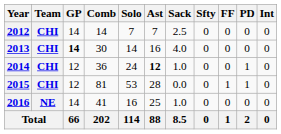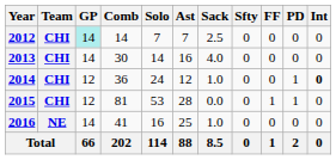2012 | GP: no background -> paleturquoise background
2013 | GP: bold -> normal
2014 | Ast: bold -> normal
2014 | Int: normal -> bold
